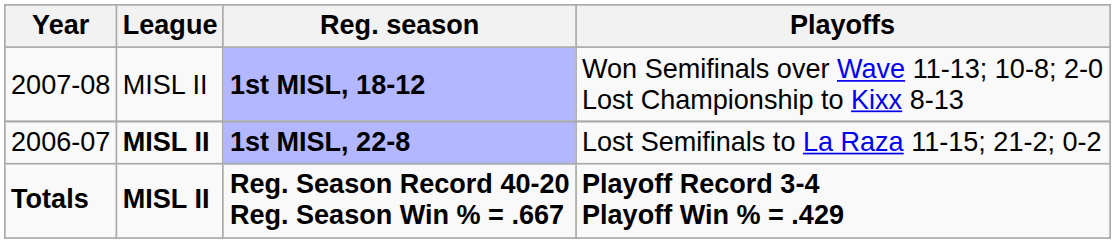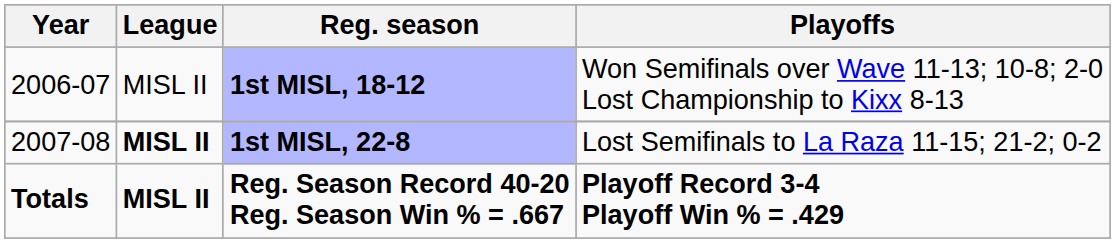1st MISL, 18-12 | Year: 2007-08 -> 2006-07
1st MISL, 22-8 | Year: 2006-07 -> 2007-08
